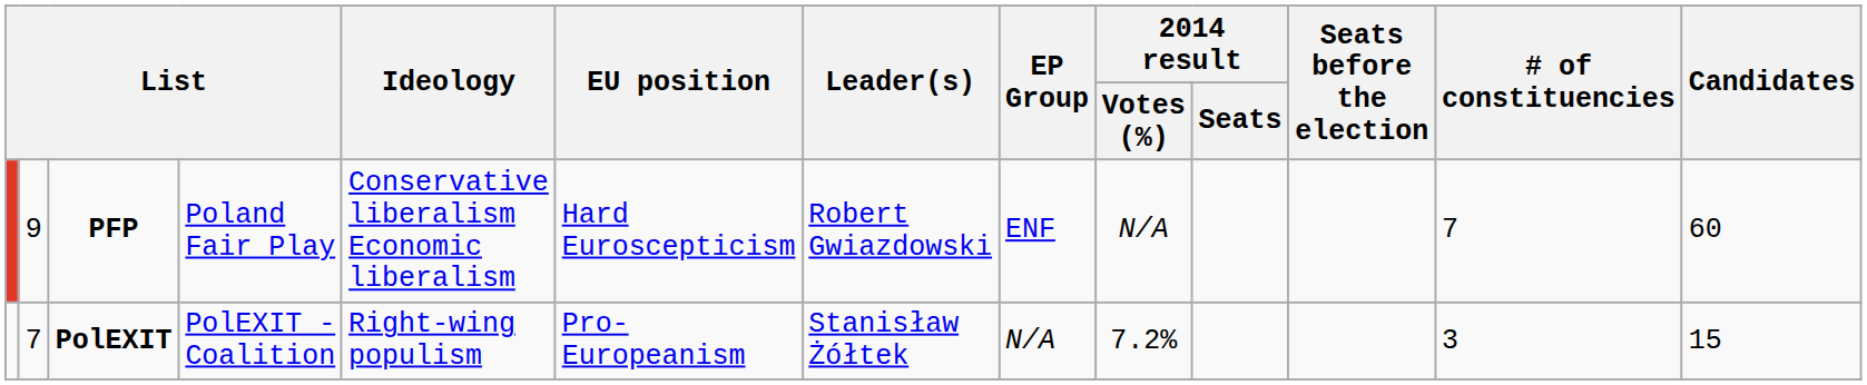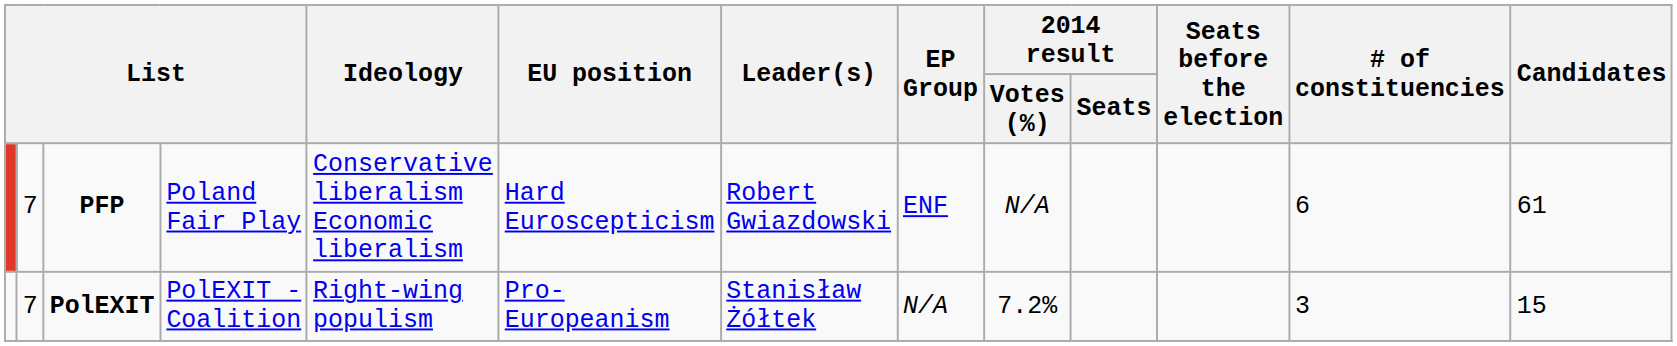PFP | column 2: 9 -> 7
PFP | # of constituencies: 7 -> 6
PFP | Candidates: 60 -> 61
